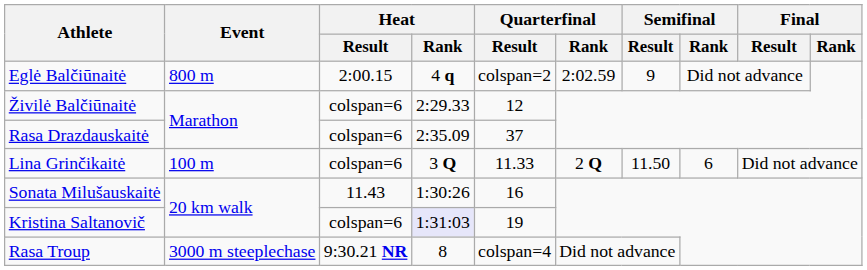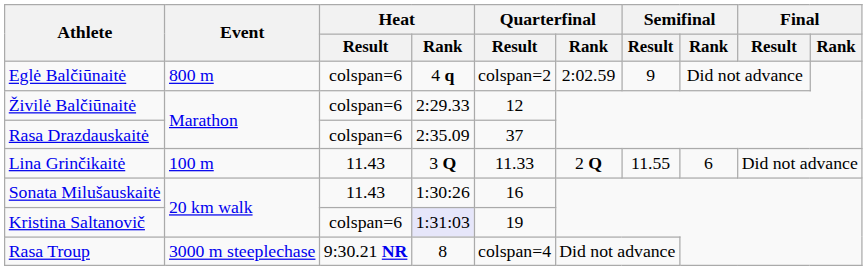Eglė Balčiūnaitė | Heat / Result: 2:00.15 -> colspan=6
Lina Grinčikaitė | Heat / Result: colspan=6 -> 11.43
Lina Grinčikaitė | Semifinal / Result: 11.50 -> 11.55
